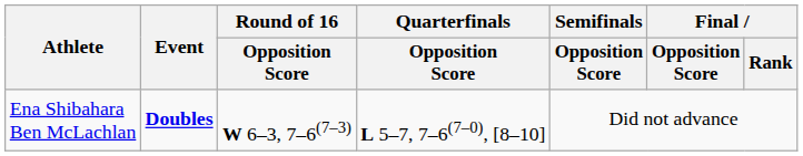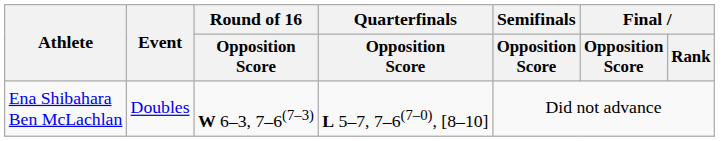Ena Shibahara Ben McLachlan | Event: bold -> normal
